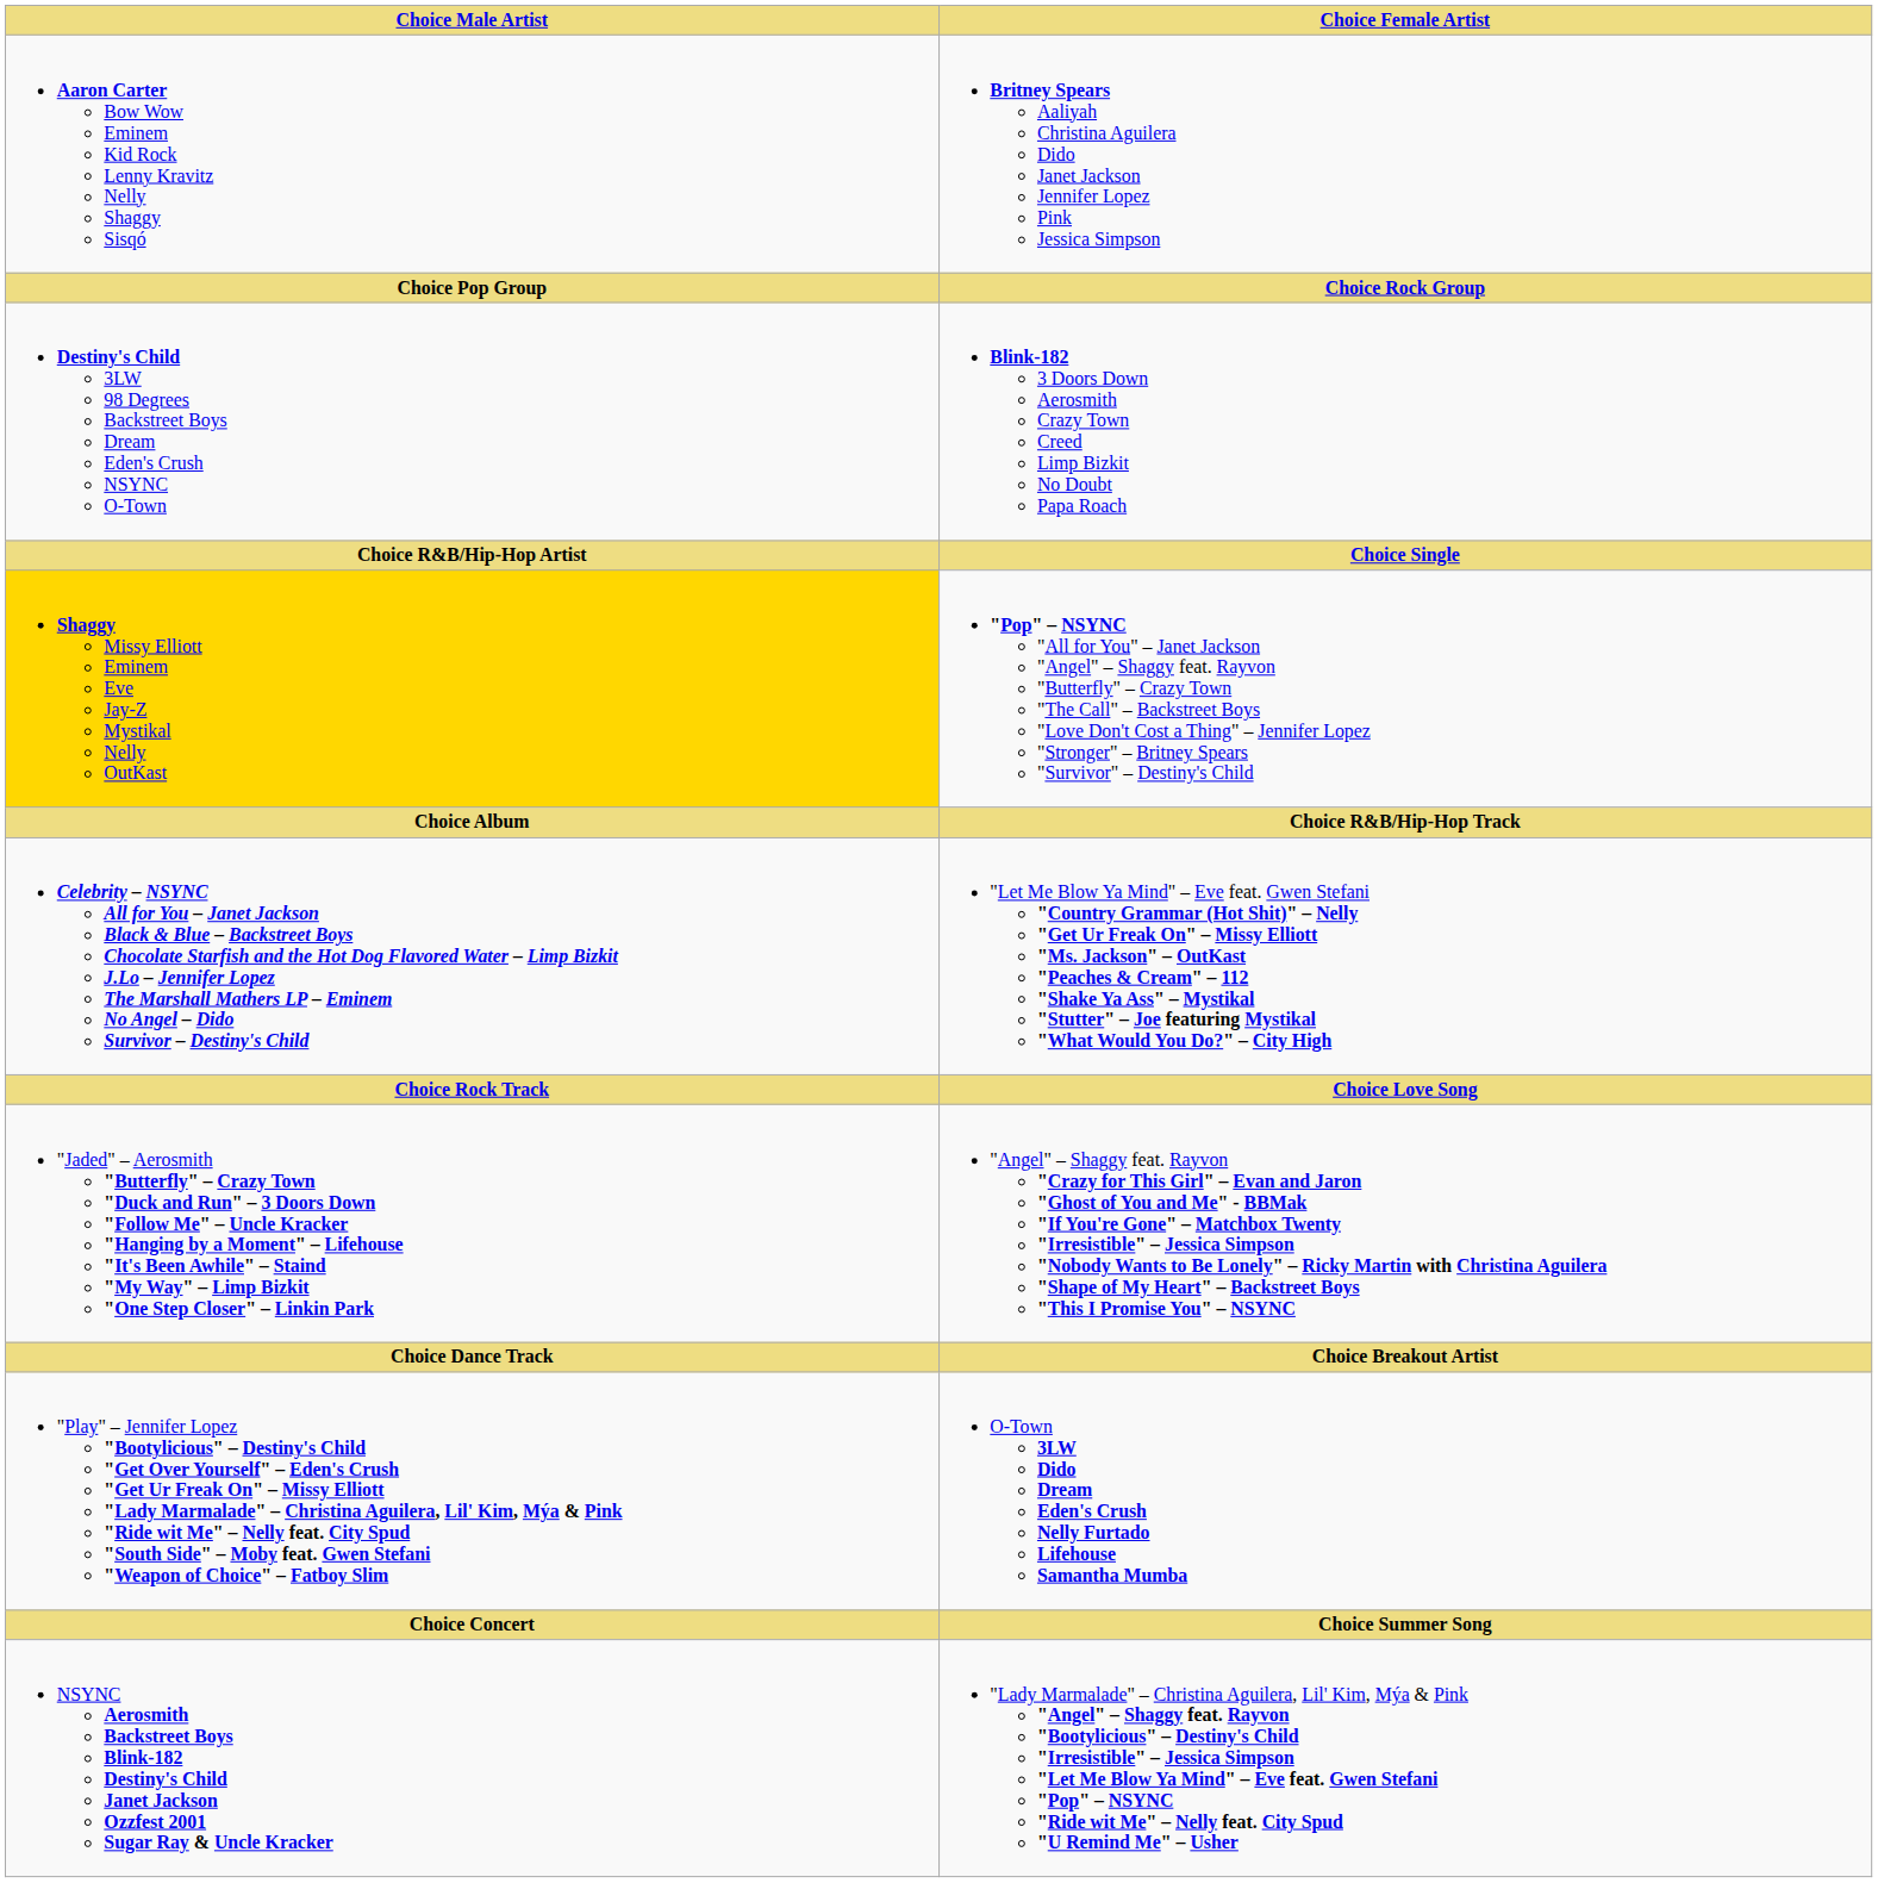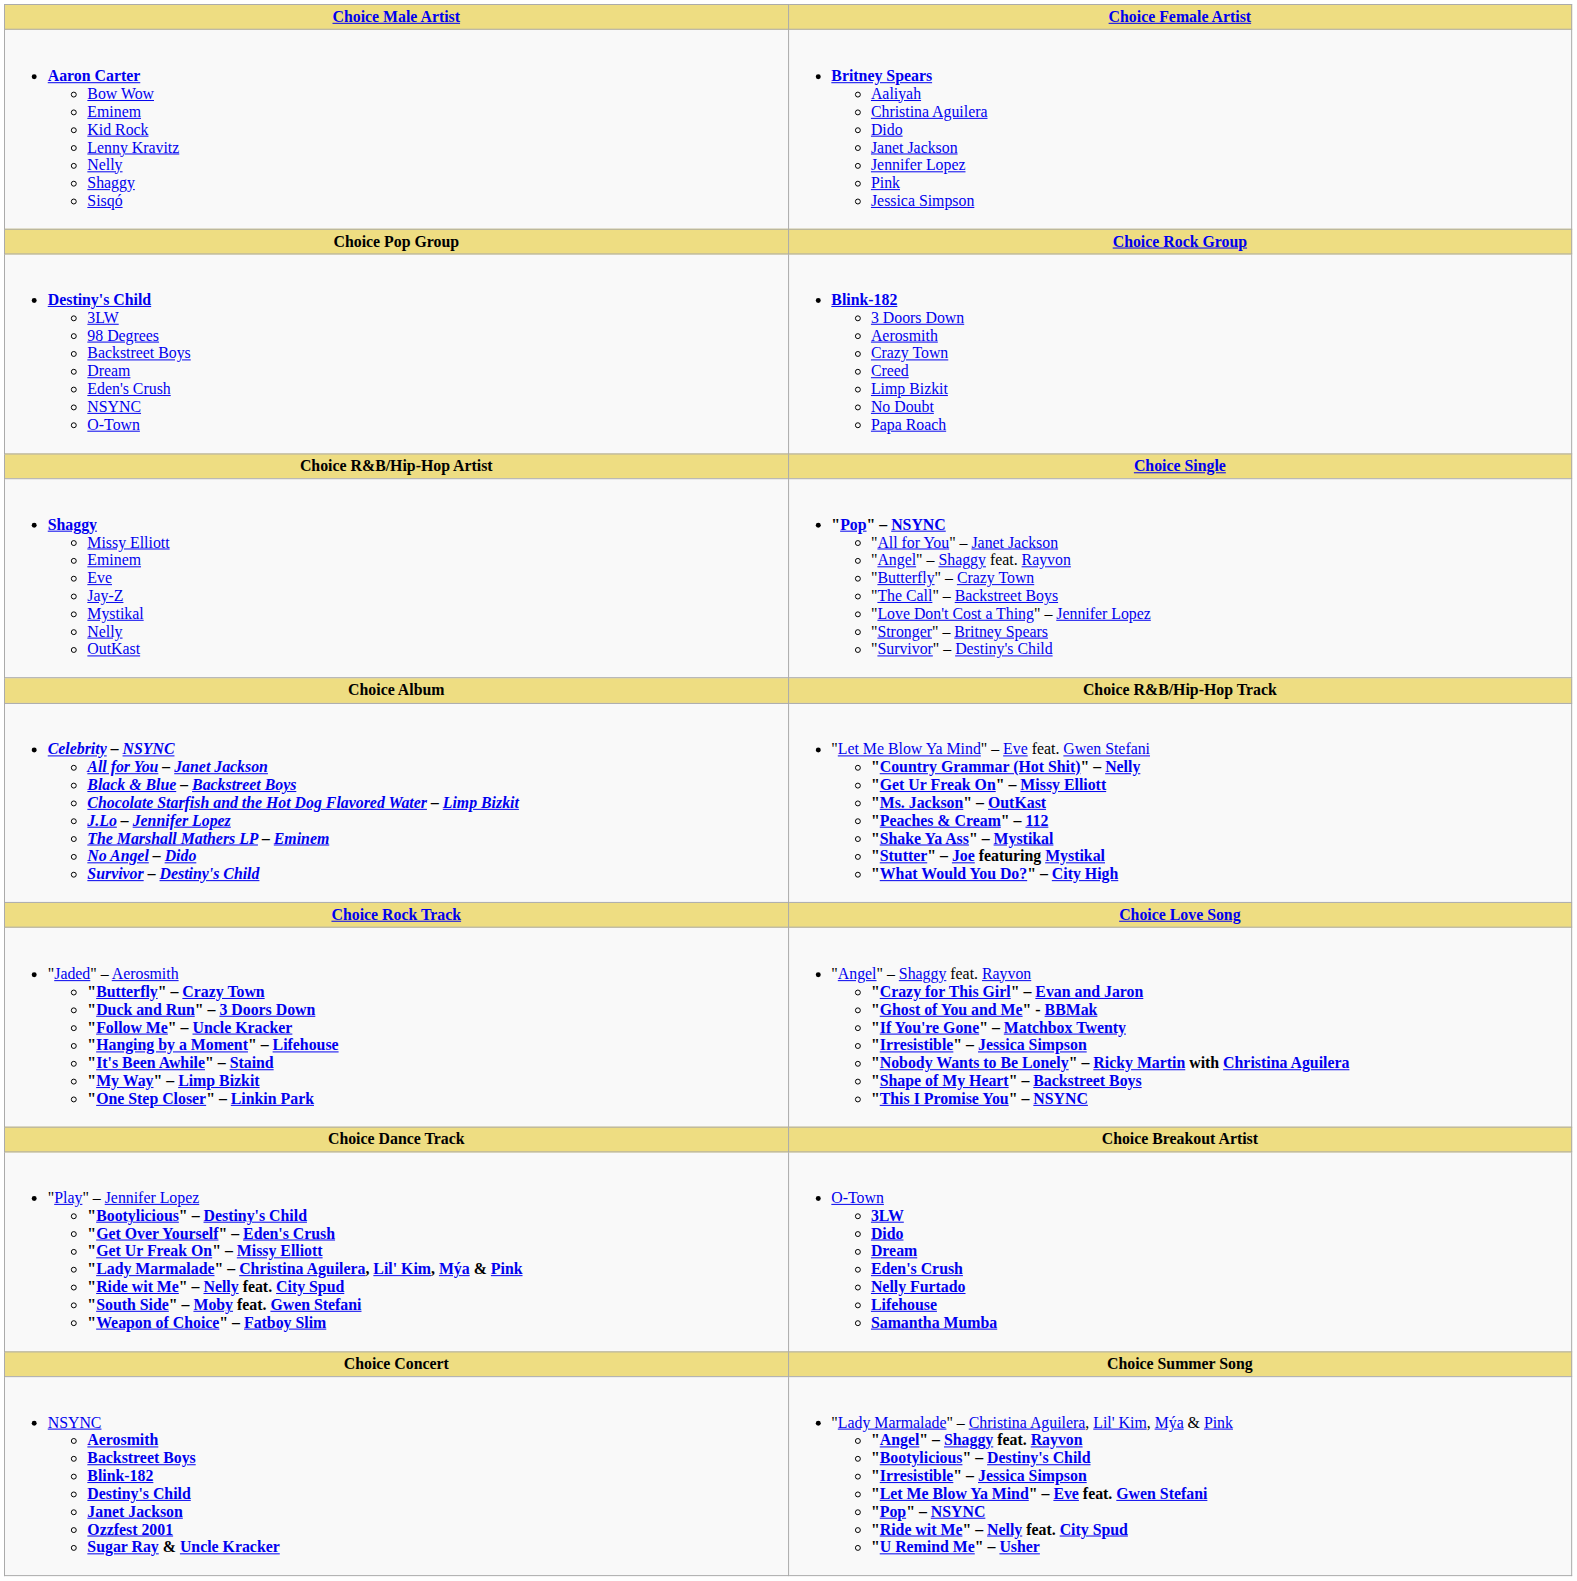row 6 | Choice Male Artist: gold background -> no background
